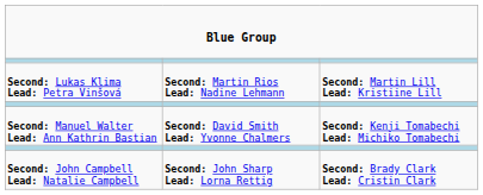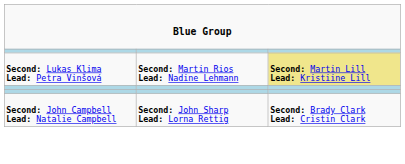Second: Lukas Klima Lead: Petra Vinšová | column 3: no background -> khaki background
- row: Second: Manuel Walter Lead: Ann Kathrin Bastian | Second: David Smith Lead: Yvonne Chalmers | Second: Kenji Tomabechi Lead: Michiko Tomabechi
